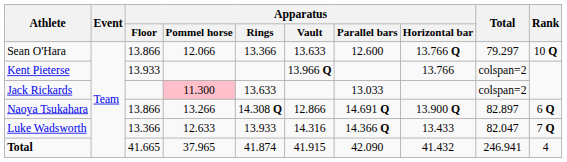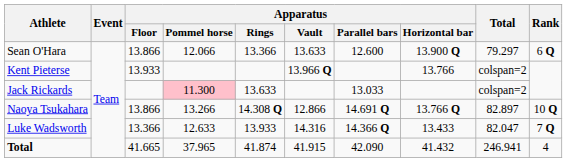Sean O'Hara | Apparatus / Horizontal bar: 13.766 Q -> 13.900 Q
Sean O'Hara | Rank: 10 Q -> 6 Q
Naoya Tsukahara | Apparatus / Horizontal bar: 13.900 Q -> 13.766 Q
Naoya Tsukahara | Rank: 6 Q -> 10 Q
